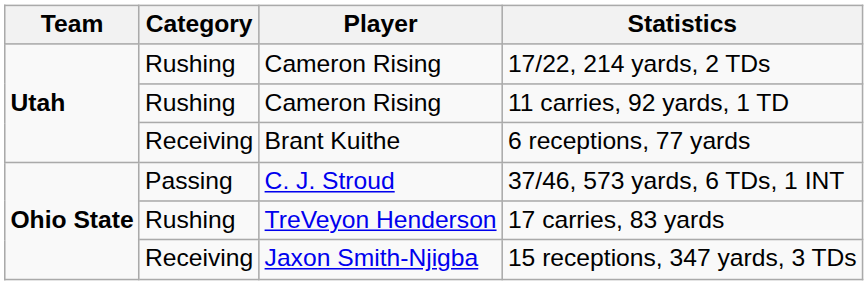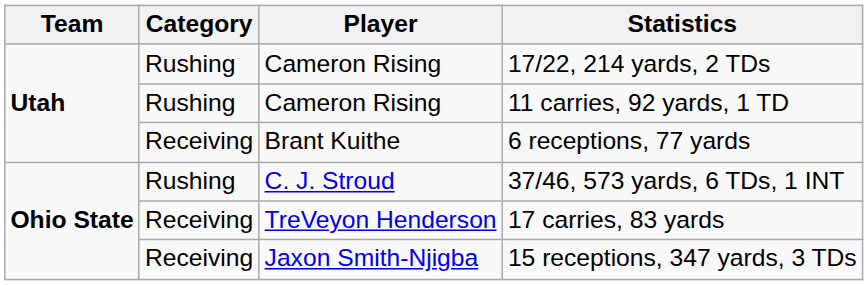37/46, 573 yards, 6 TDs, 1 INT | Category: Passing -> Rushing
17 carries, 83 yards | Category: Rushing -> Receiving
